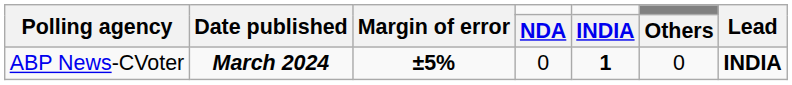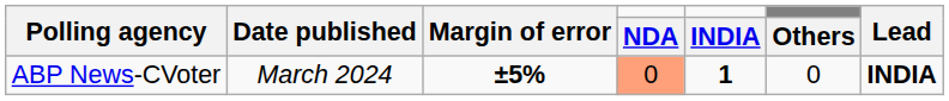ABP News-CVoter | Date published: bold -> normal
ABP News-CVoter | NDA: no background -> lightsalmon background
